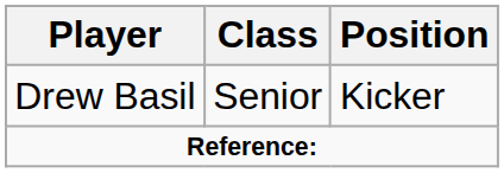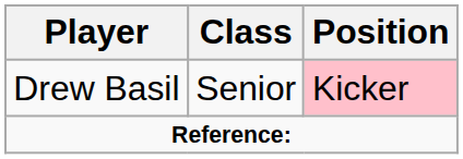Drew Basil | Position: no background -> pink background
